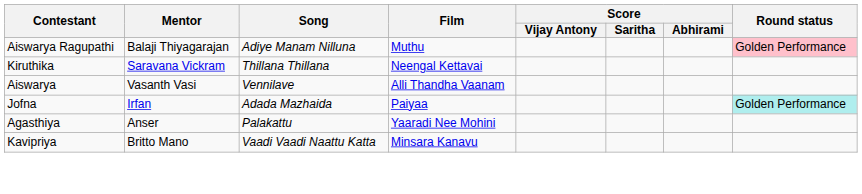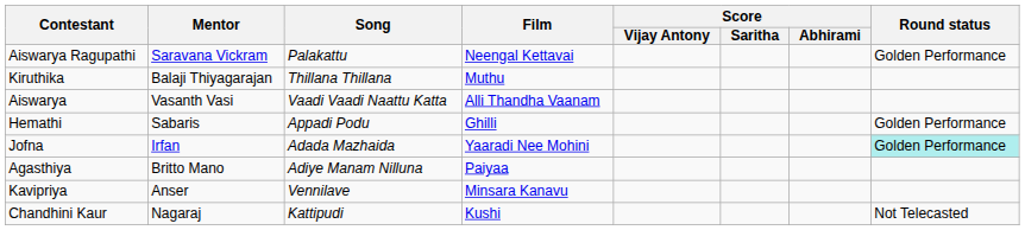Aiswarya Ragupathi | Mentor: Balaji Thiyagarajan -> Saravana Vickram
Aiswarya Ragupathi | Song: Adiye Manam Nilluna -> Palakattu
Aiswarya Ragupathi | Film: Muthu -> Neengal Kettavai
Aiswarya Ragupathi | Round status: pink background -> no background
Kiruthika | Mentor: Saravana Vickram -> Balaji Thiyagarajan
Kiruthika | Film: Neengal Kettavai -> Muthu
Aiswarya | Song: Vennilave -> Vaadi Vaadi Naattu Katta
+ row: Hemathi | Sabaris | Appadi Podu | Ghilli | Golden Performance
Jofna | Film: Paiyaa -> Yaaradi Nee Mohini
Agasthiya | Mentor: Anser -> Britto Mano
Agasthiya | Song: Palakattu -> Adiye Manam Nilluna
Agasthiya | Film: Yaaradi Nee Mohini -> Paiyaa
Kavipriya | Mentor: Britto Mano -> Anser
Kavipriya | Song: Vaadi Vaadi Naattu Katta -> Vennilave
+ row: Chandhini Kaur | Nagaraj | Kattipudi | Kushi | Not Telecasted
